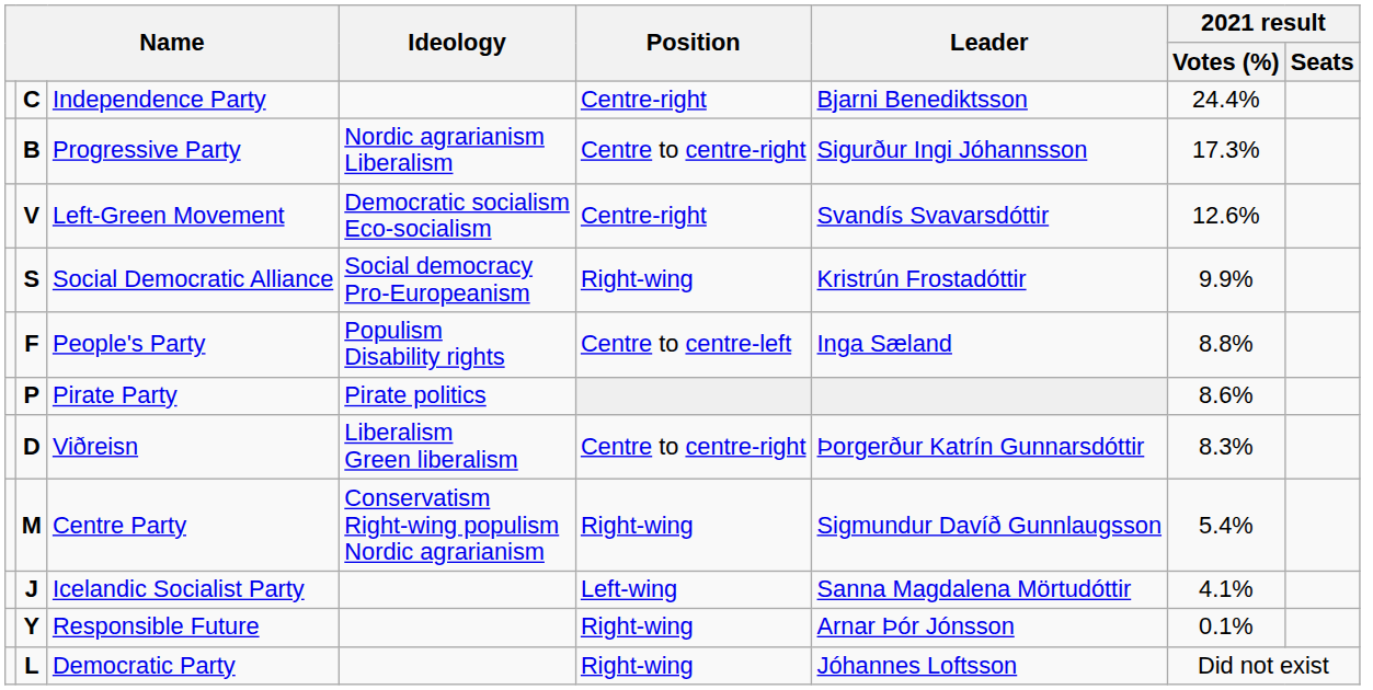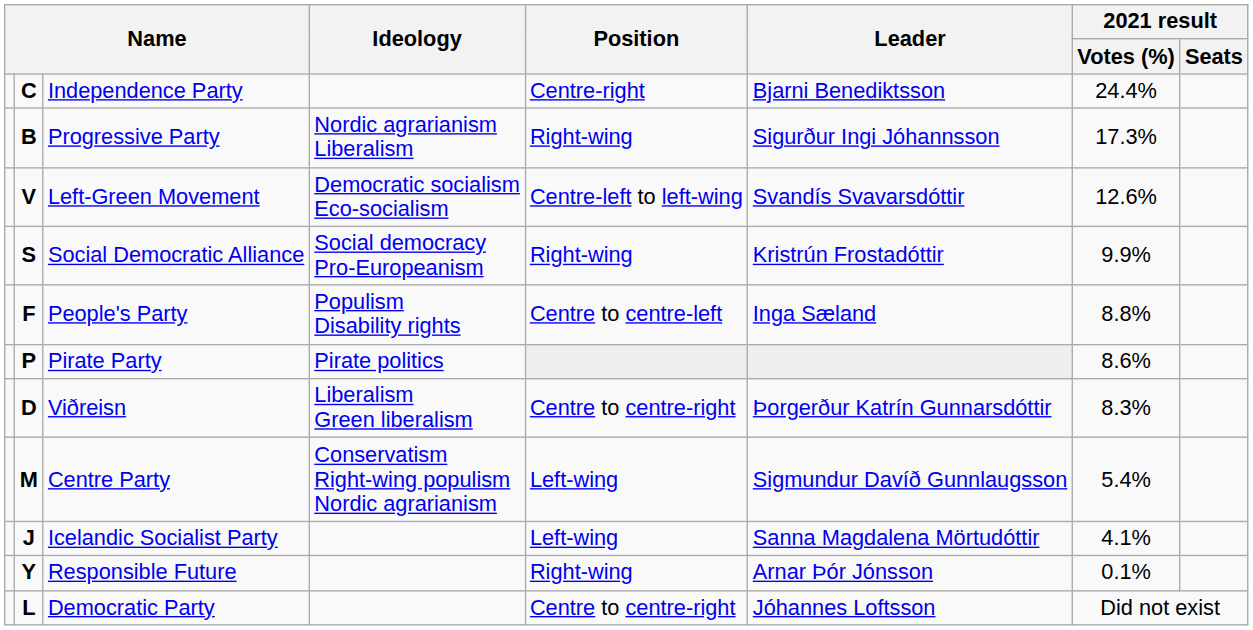Progressive Party | Position: Centre to centre-right -> Right-wing
Left-Green Movement | Position: Centre-right -> Centre-left to left-wing
Centre Party | Position: Right-wing -> Left-wing
Democratic Party | Position: Right-wing -> Centre to centre-right
